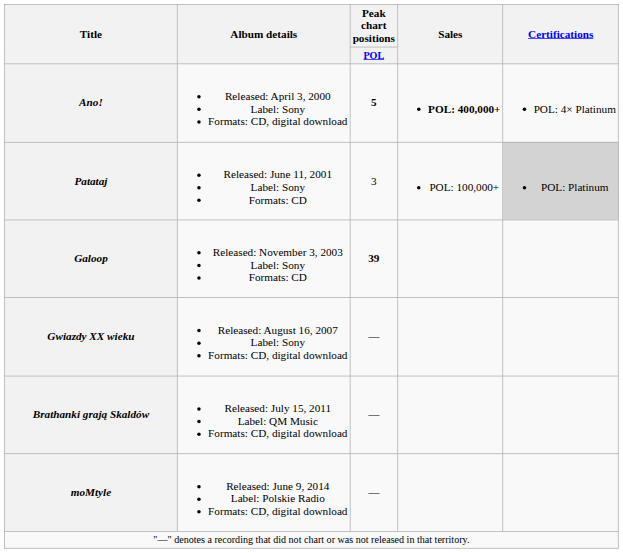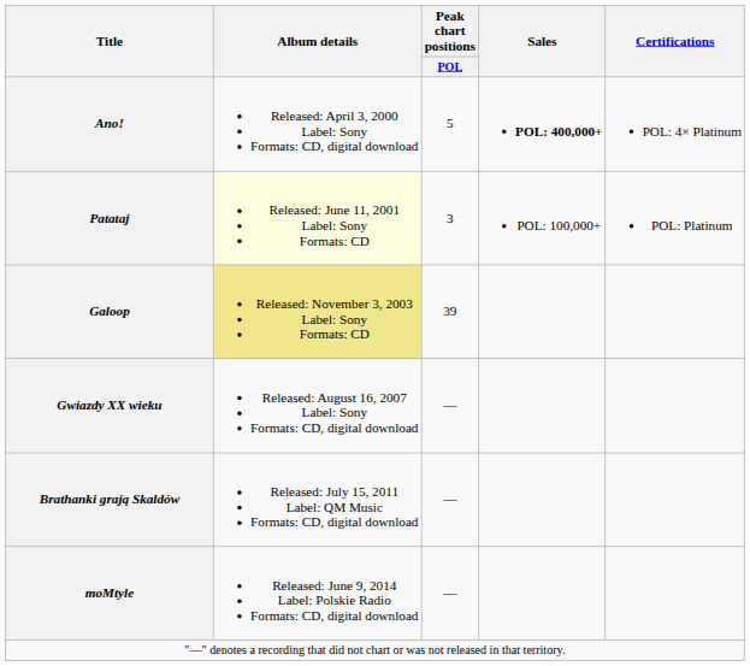Ano! | Peak chart positions / POL: bold -> normal
Patataj | Album details: no background -> lightyellow background
Patataj | Certifications: lightgrey background -> no background
Galoop | Album details: no background -> khaki background
Galoop | Peak chart positions / POL: bold -> normal
